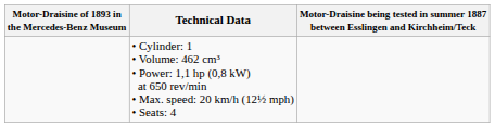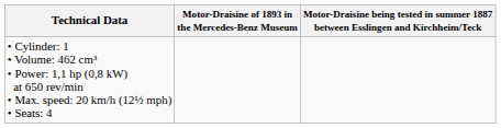columns swapped: Motor-Draisine of 1893 in the Mercedes-Benz Museum <-> Technical Data
